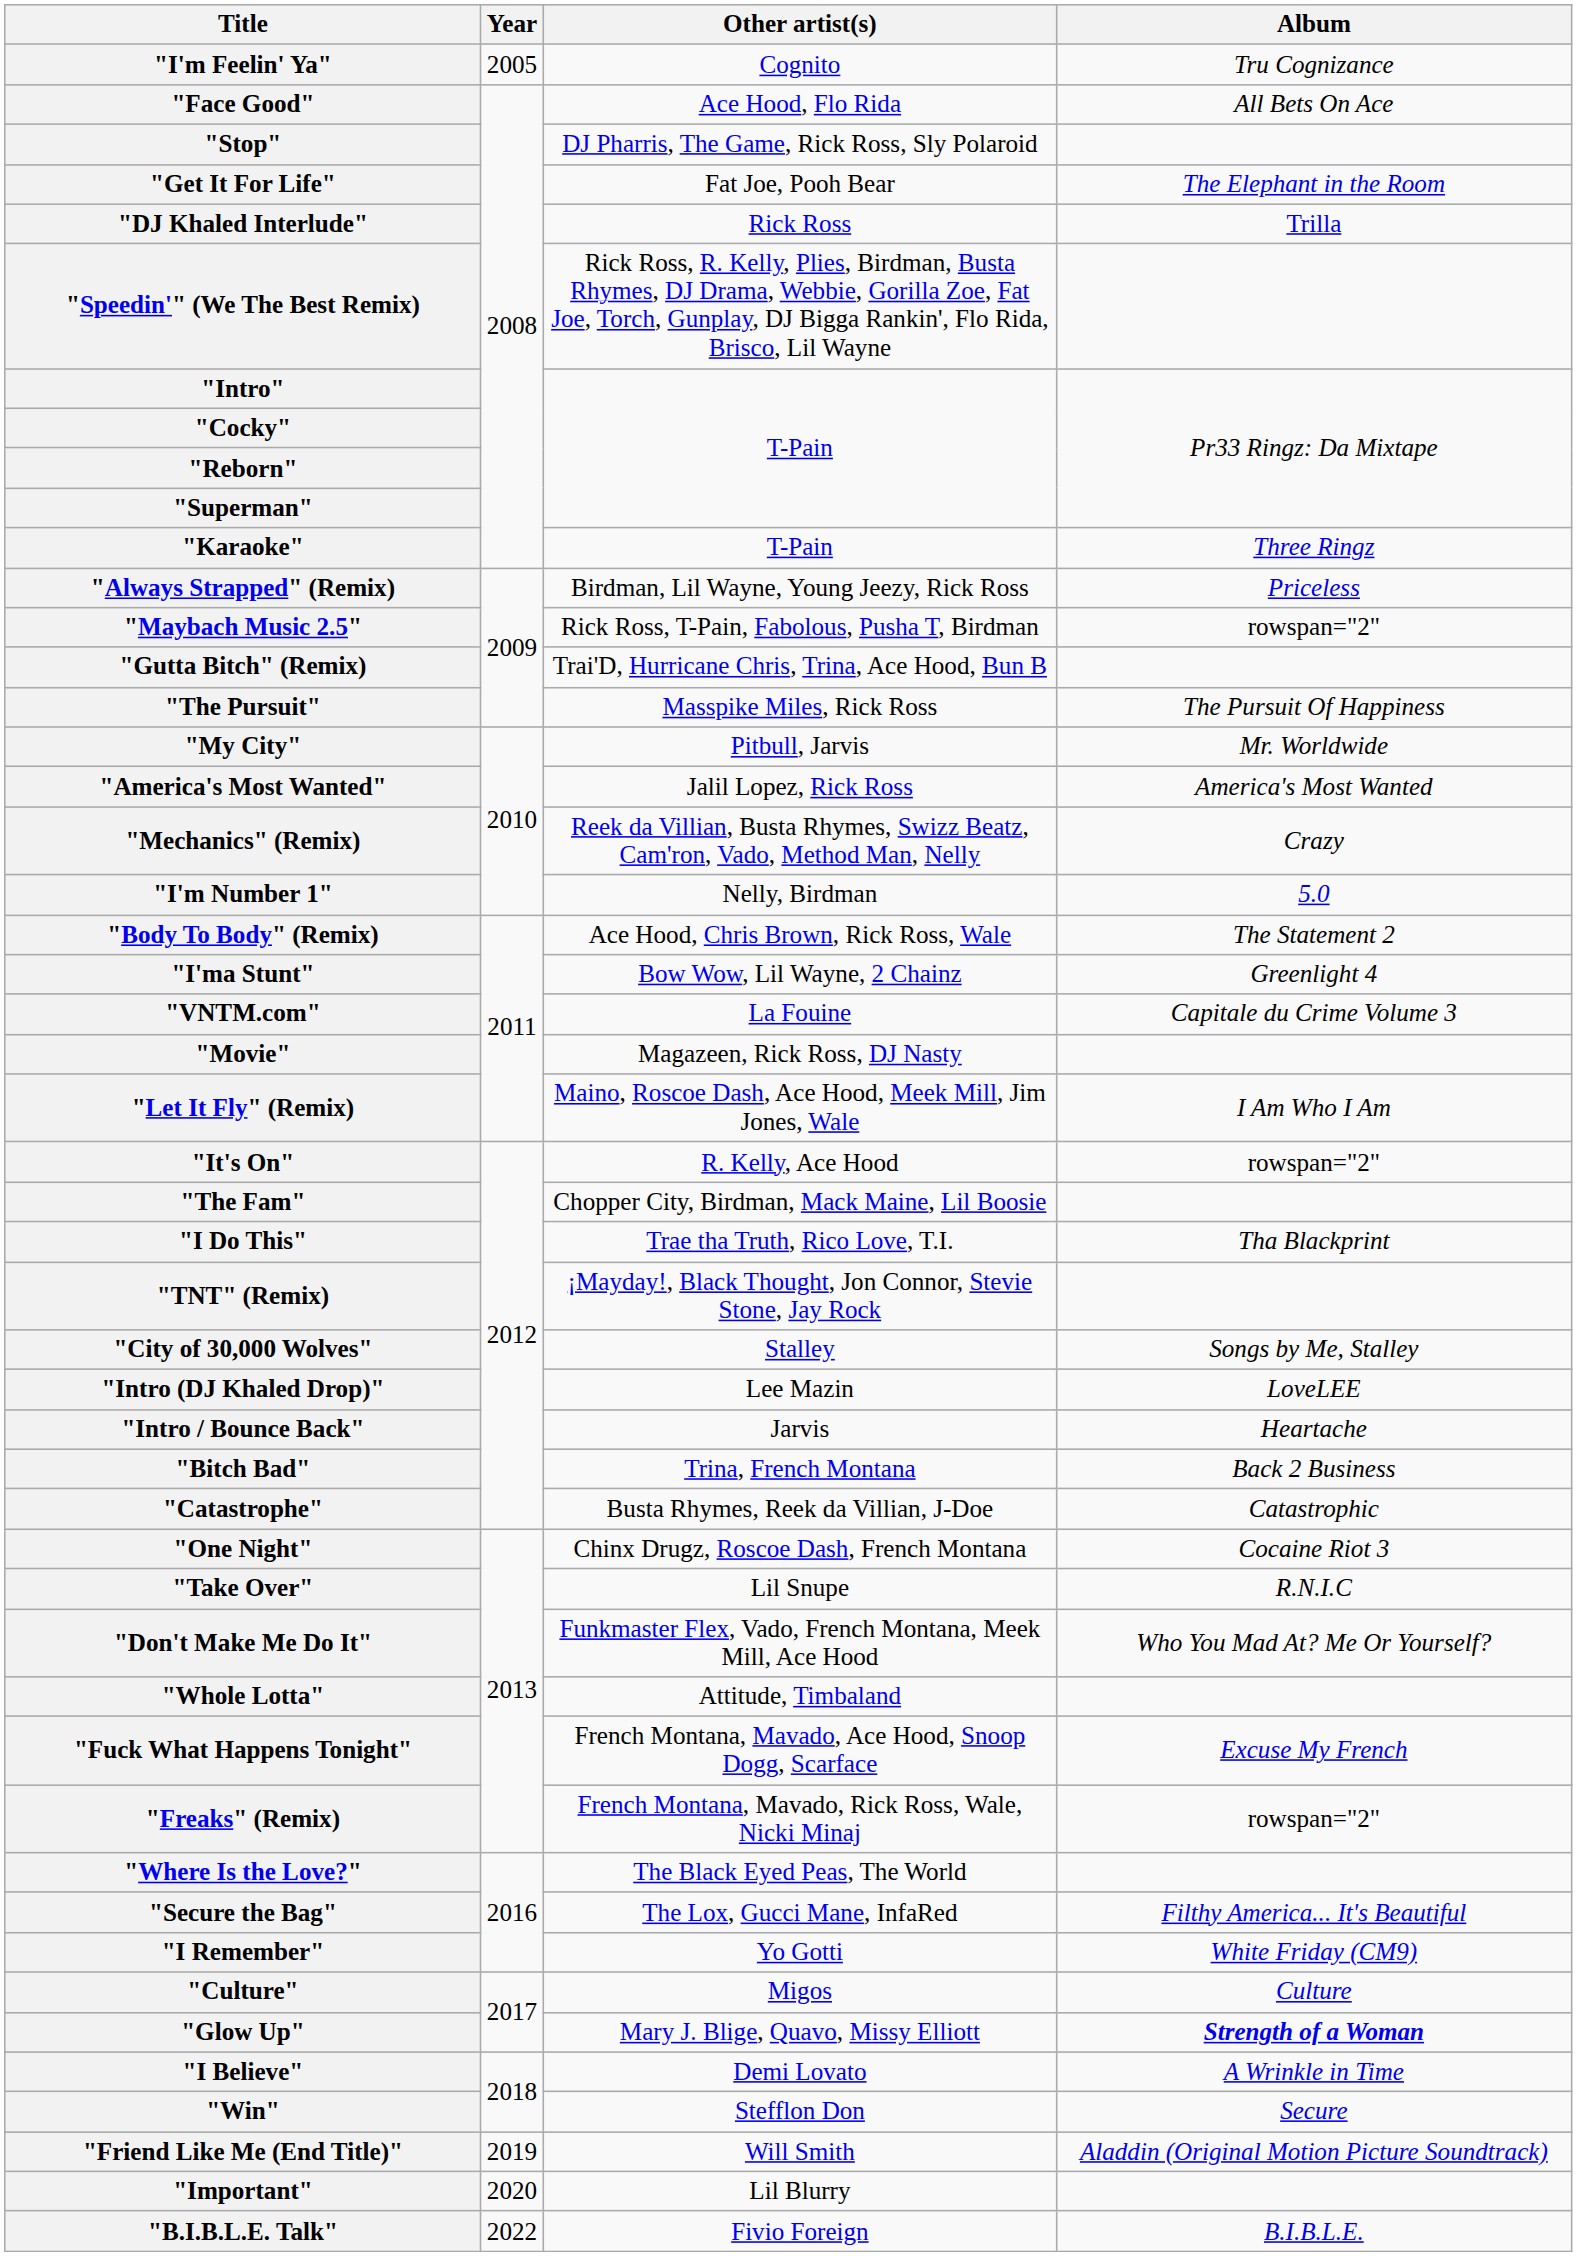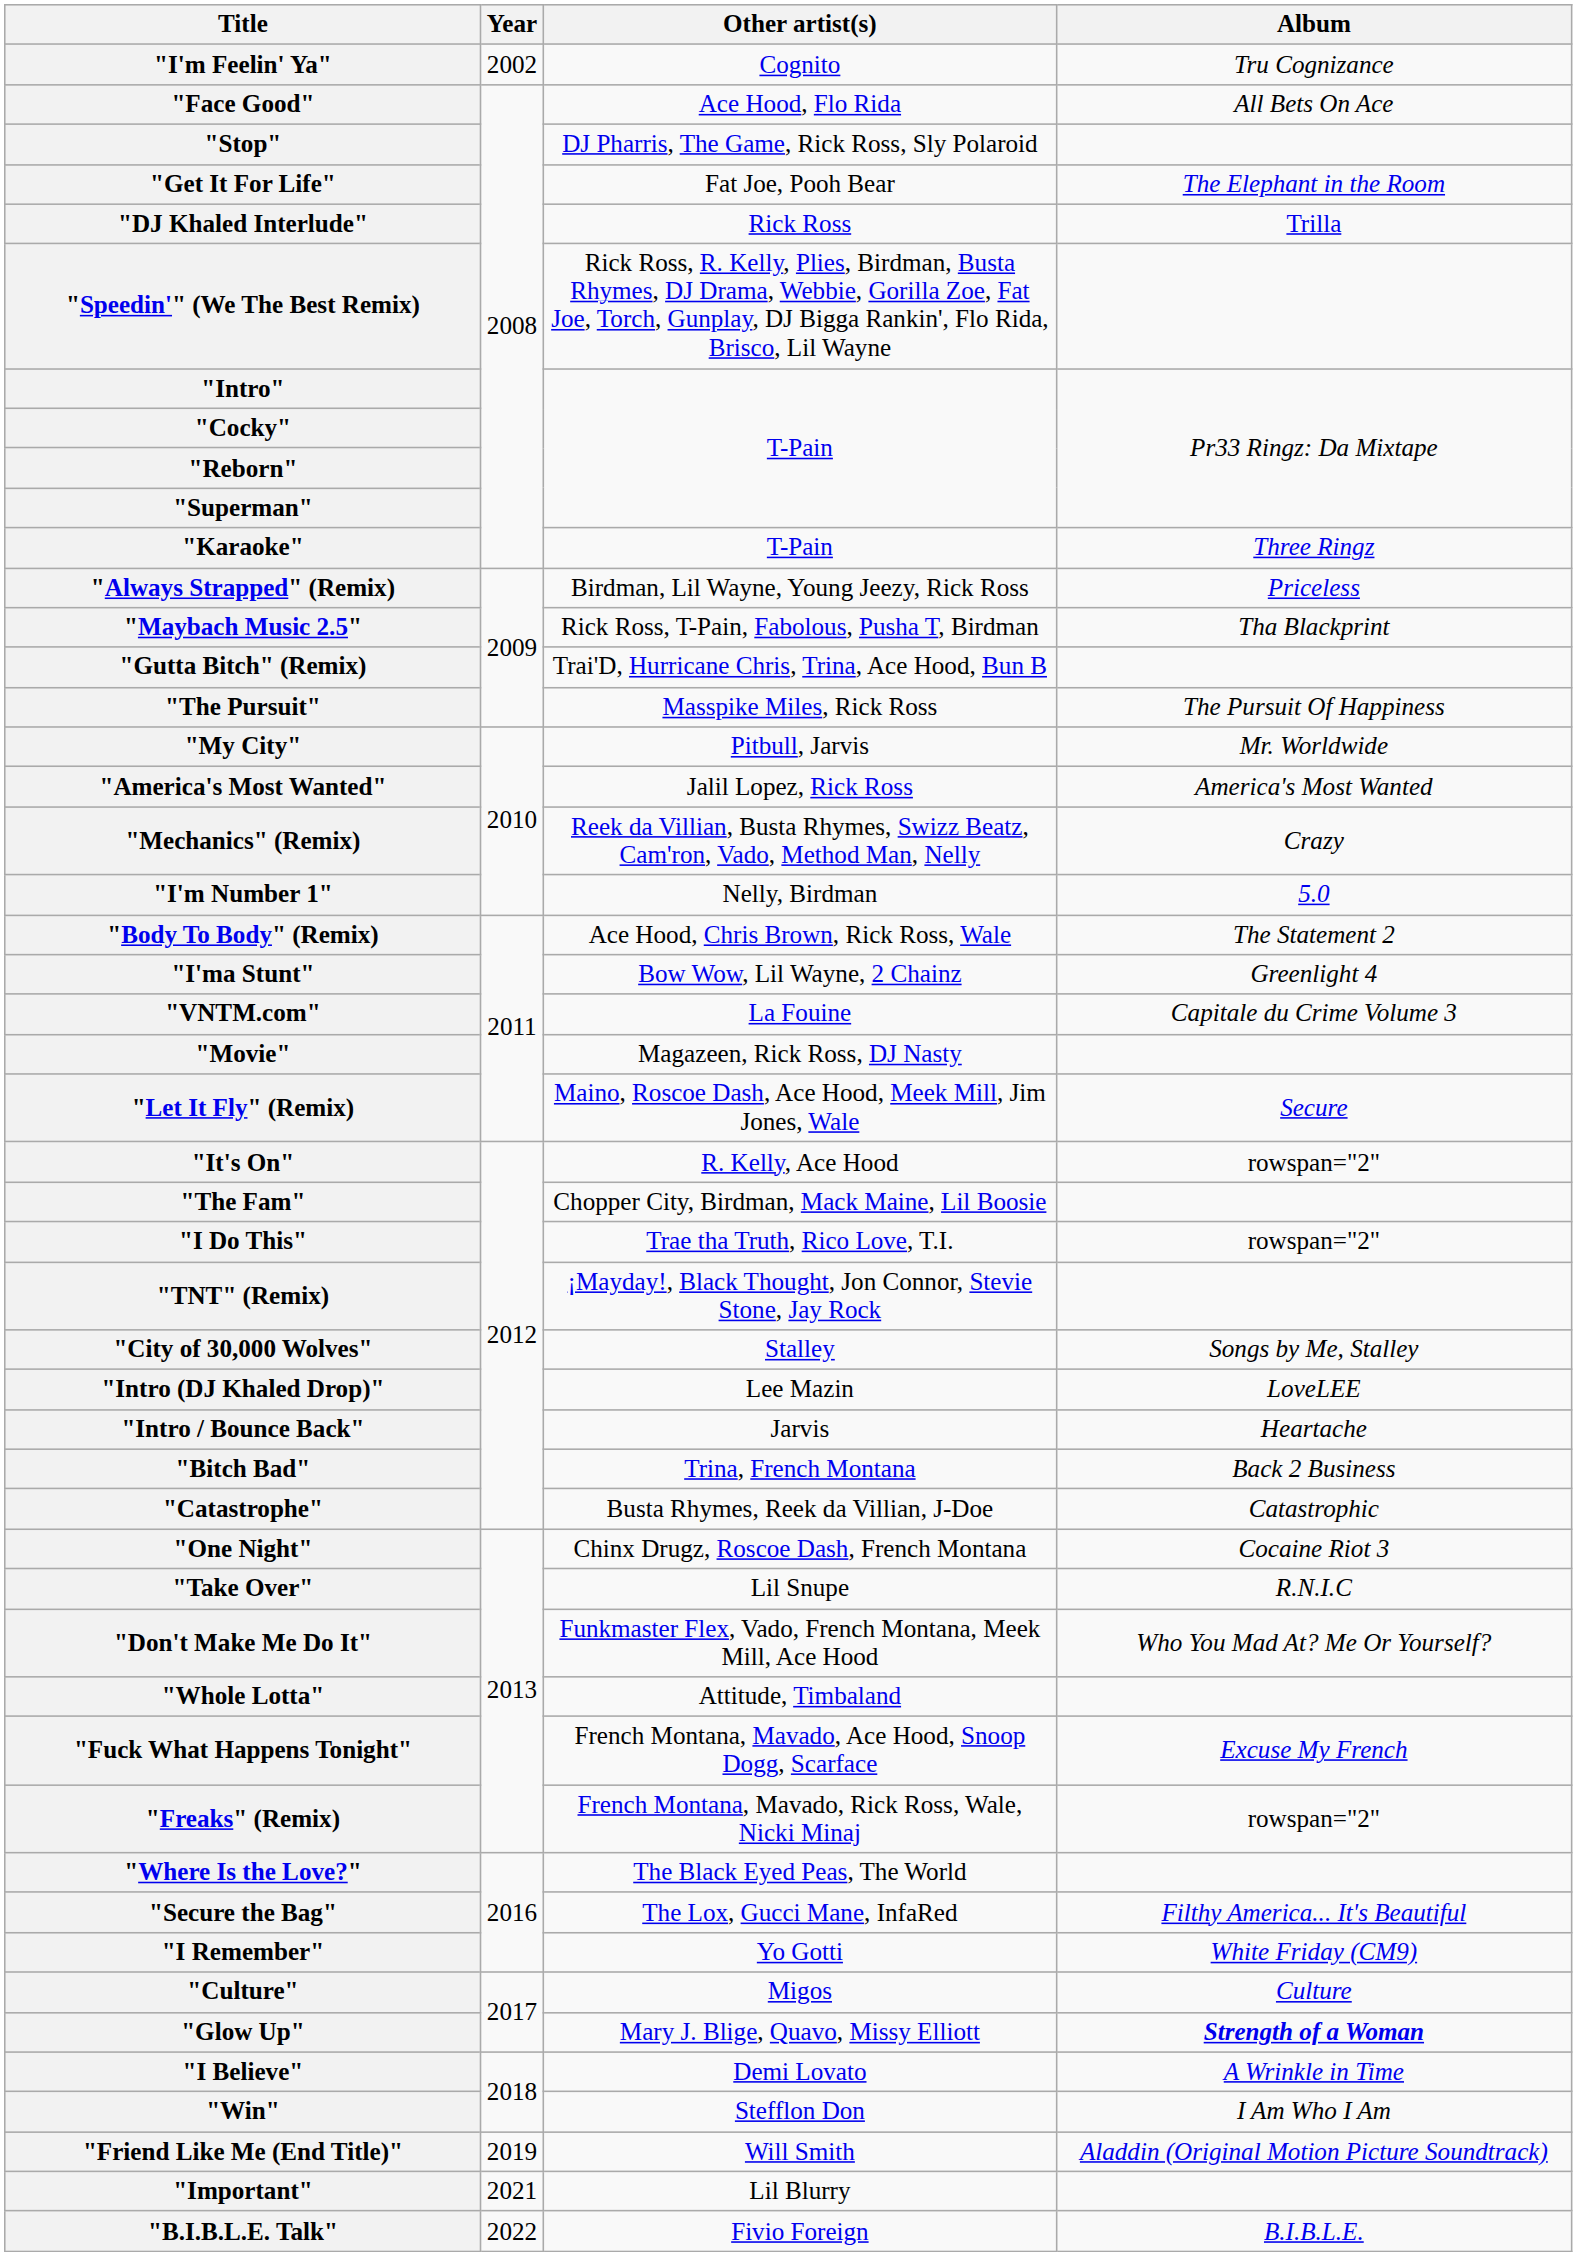"I'm Feelin' Ya" | Year: 2005 -> 2002
"Maybach Music 2.5" | Album: rowspan="2" -> Tha Blackprint
"Let It Fly" (Remix) | Album: I Am Who I Am -> Secure
"I Do This" | Album: Tha Blackprint -> rowspan="2"
"Win" | Album: Secure -> I Am Who I Am
"Important" | Year: 2020 -> 2021
